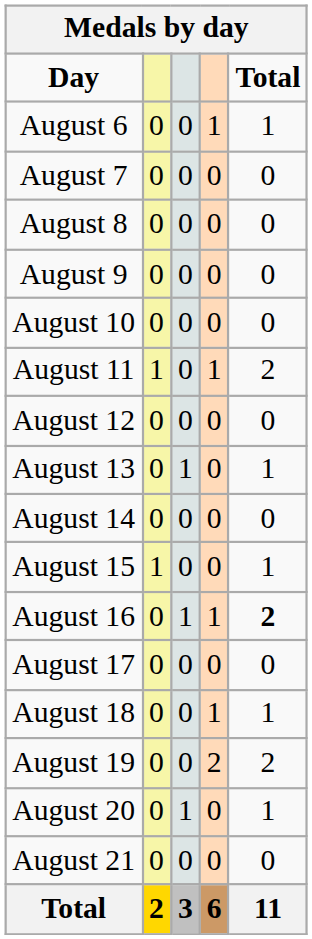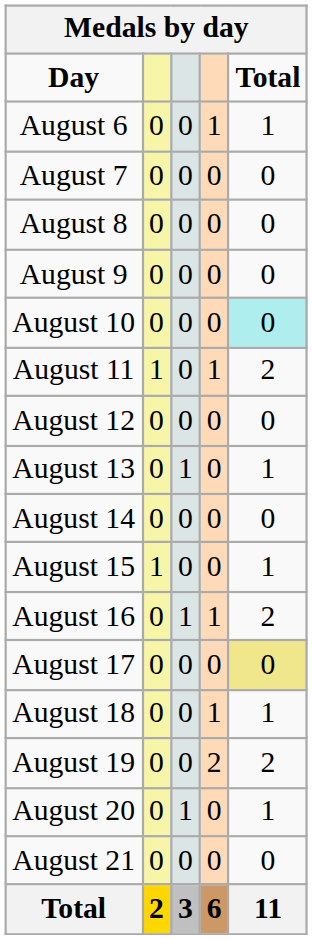August 10 | Total: no background -> paleturquoise background
August 16 | Total: bold -> normal
August 17 | Total: no background -> khaki background
